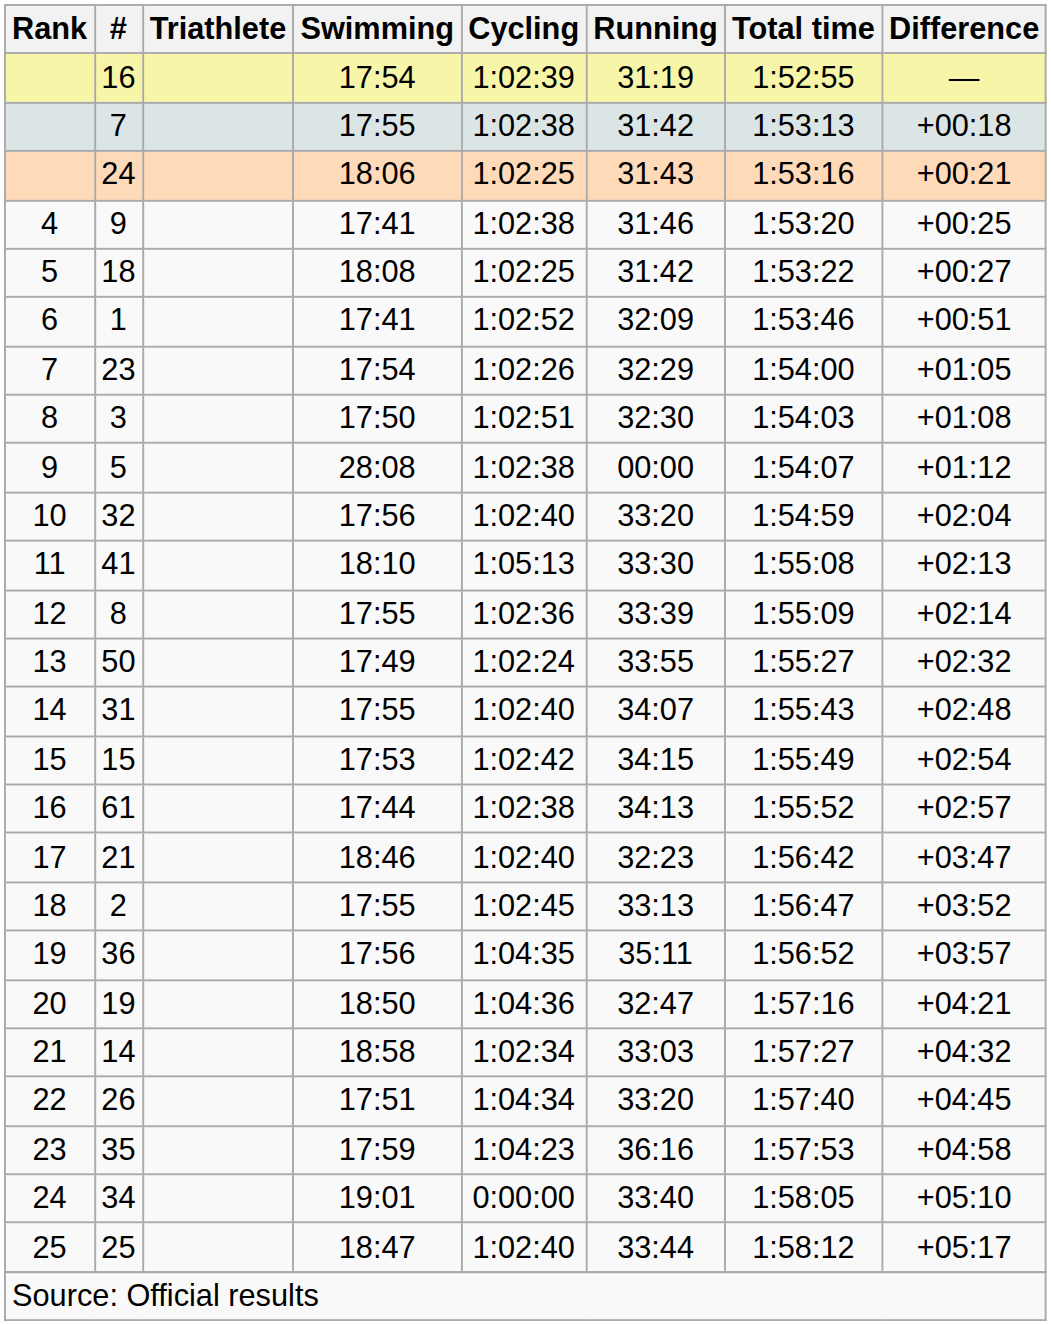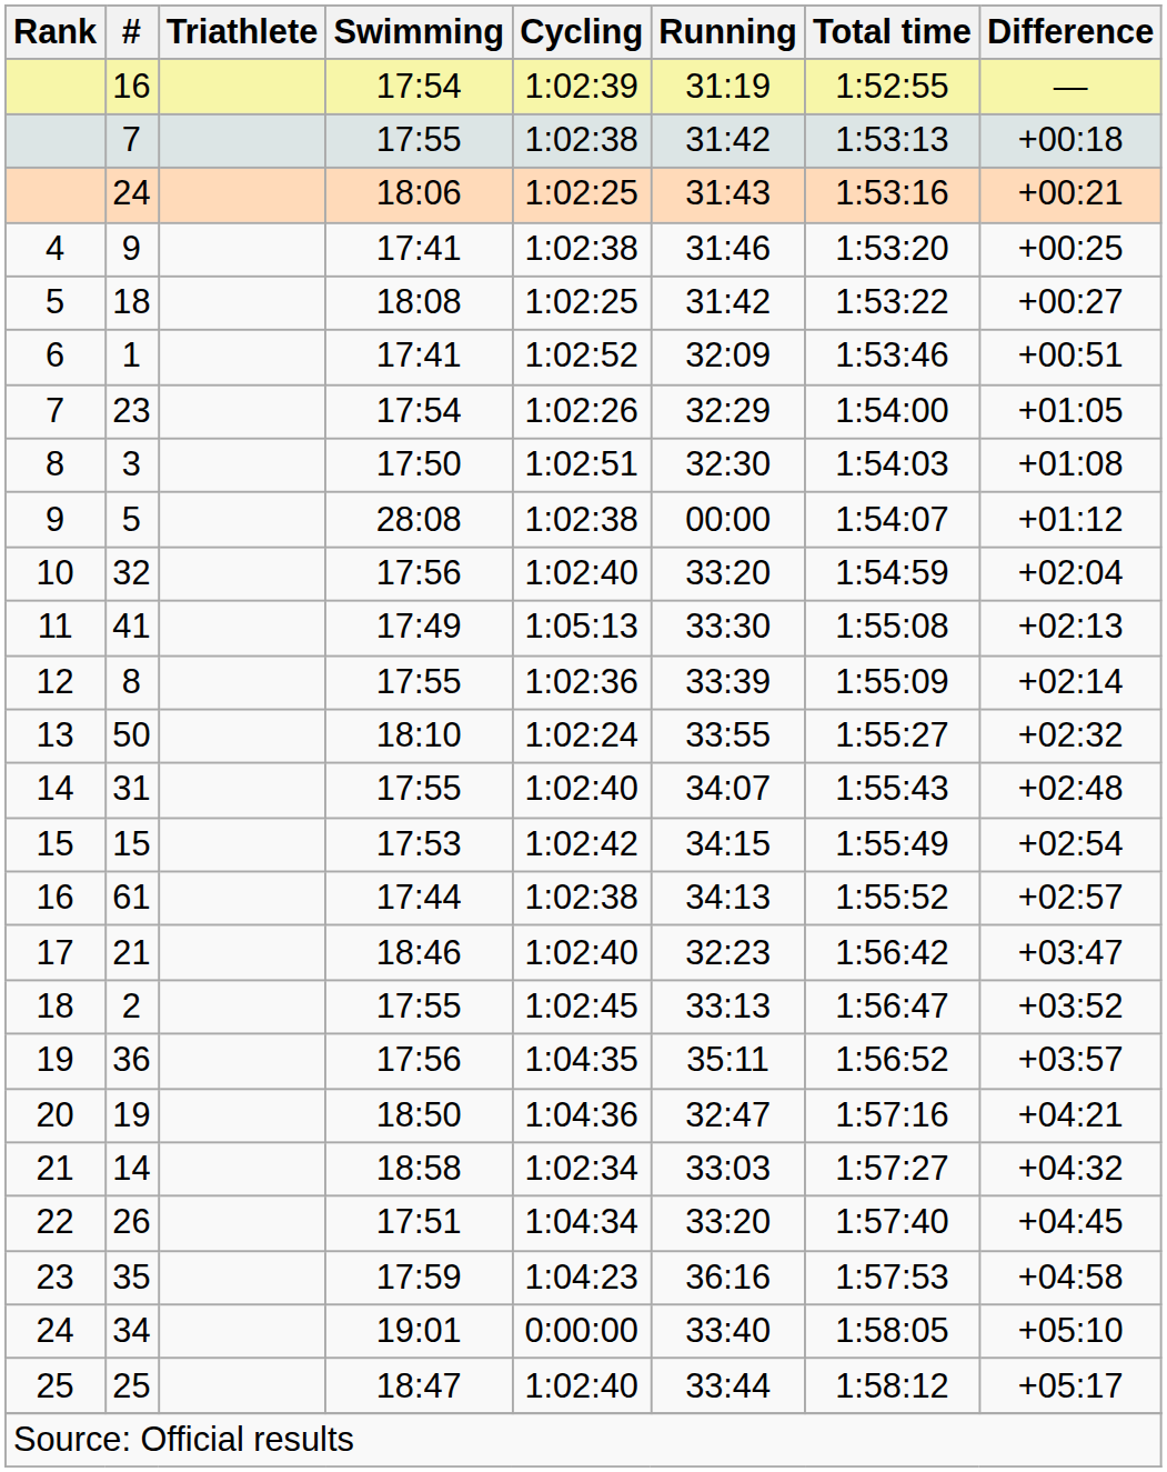41 | Swimming: 18:10 -> 17:49
50 | Swimming: 17:49 -> 18:10
